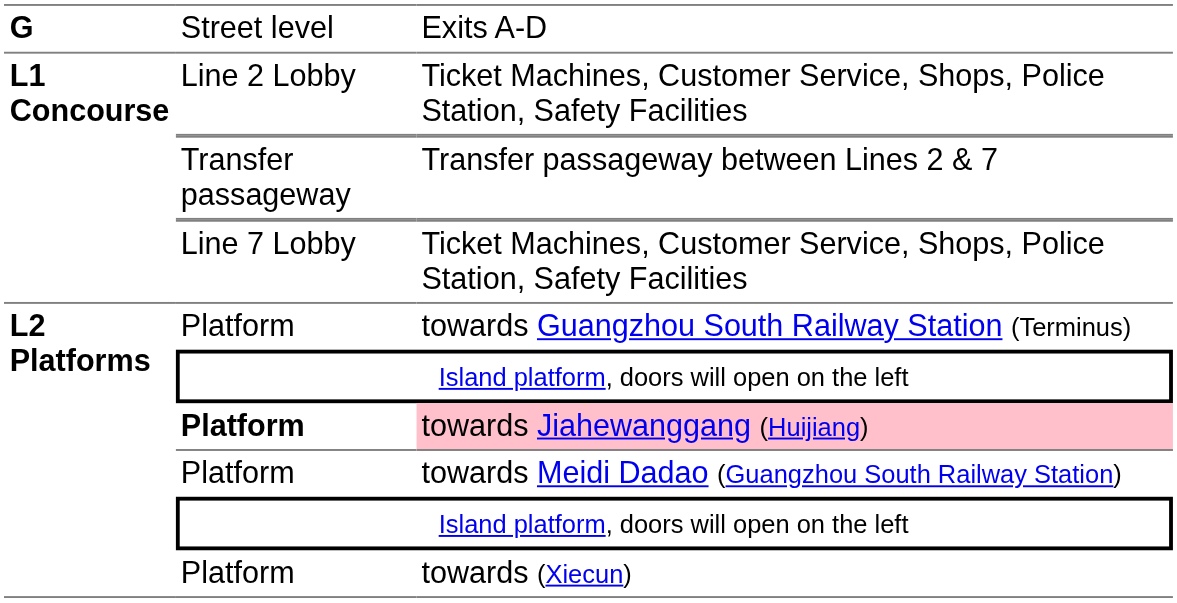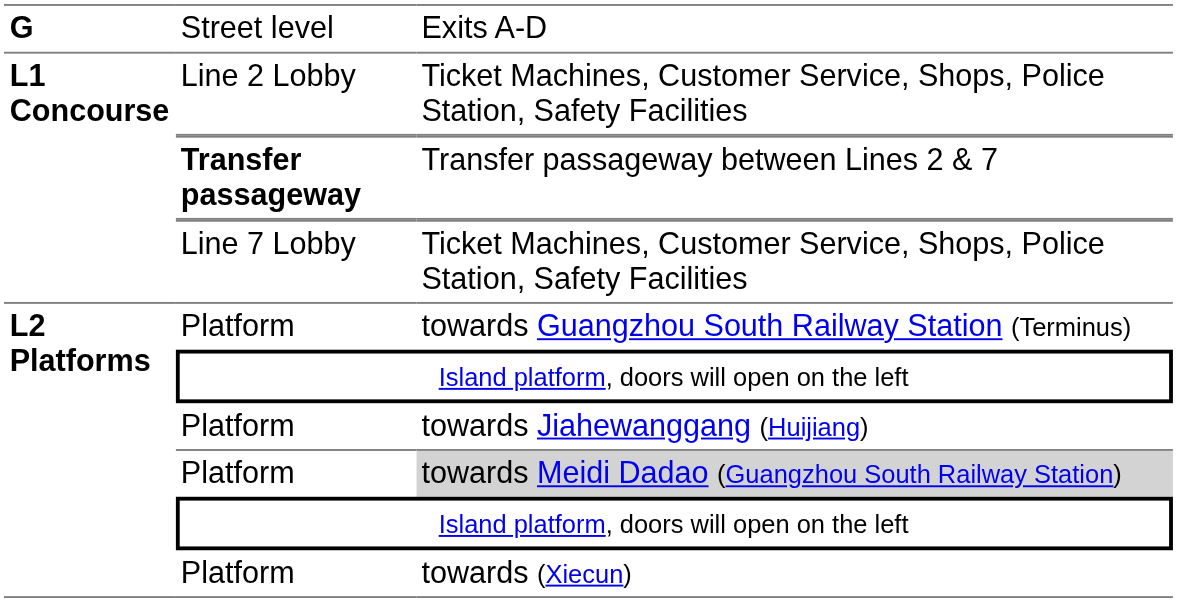Transfer passageway between Lines 2 & 7 | column 2: normal -> bold
towards Jiahewanggang (Huijiang) | column 2: bold -> normal
towards Jiahewanggang (Huijiang) | column 3: pink background -> no background
towards Meidi Dadao (Guangzhou South Railway Station) | column 3: no background -> lightgrey background
